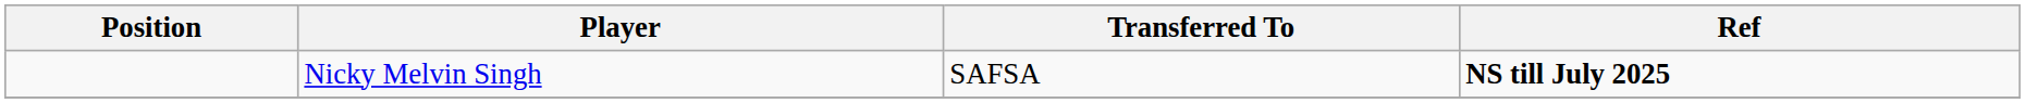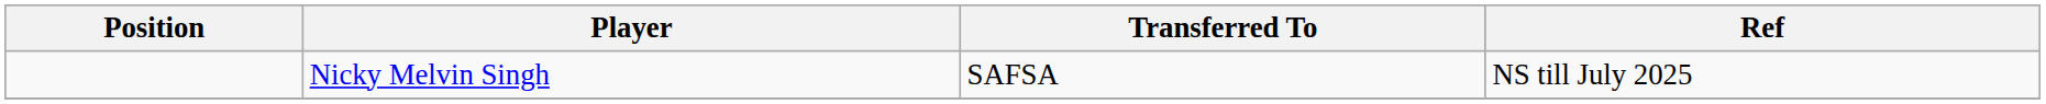Nicky Melvin Singh | Ref: bold -> normal
